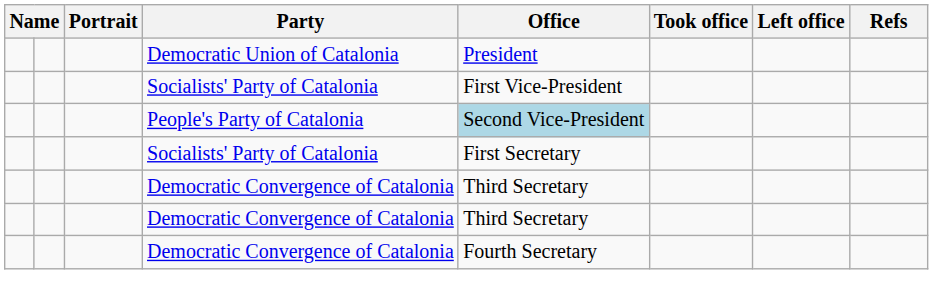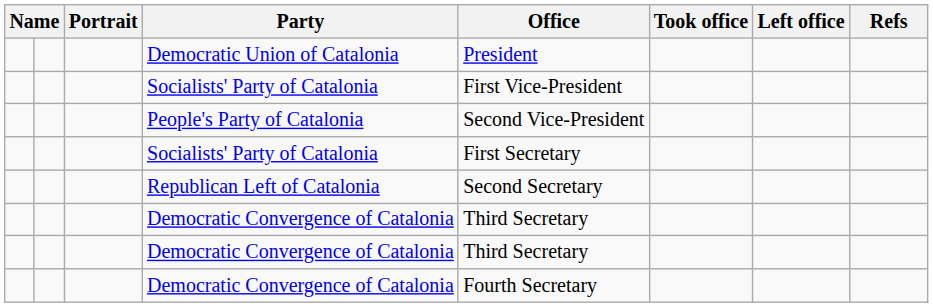People's Party of Catalonia | Office: lightblue background -> no background
+ row: Republican Left of Catalonia | Second Secretary
